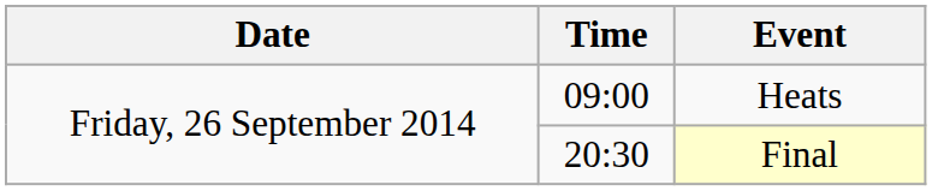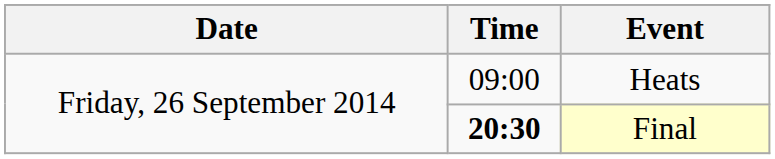Final | Time: normal -> bold
